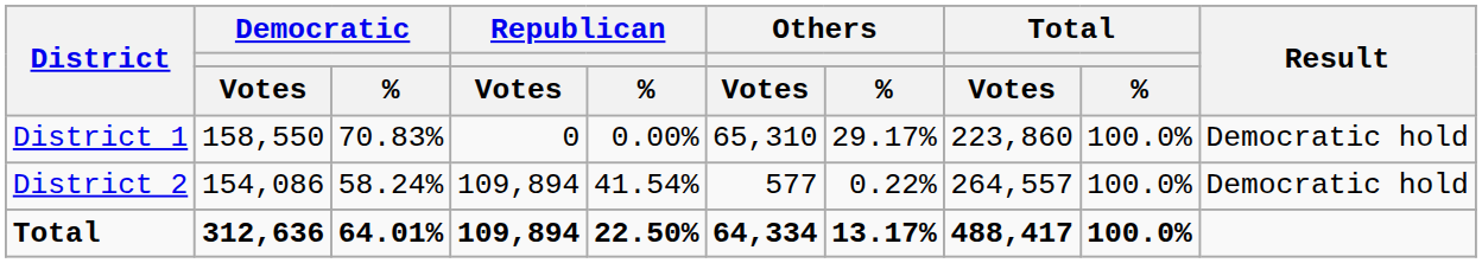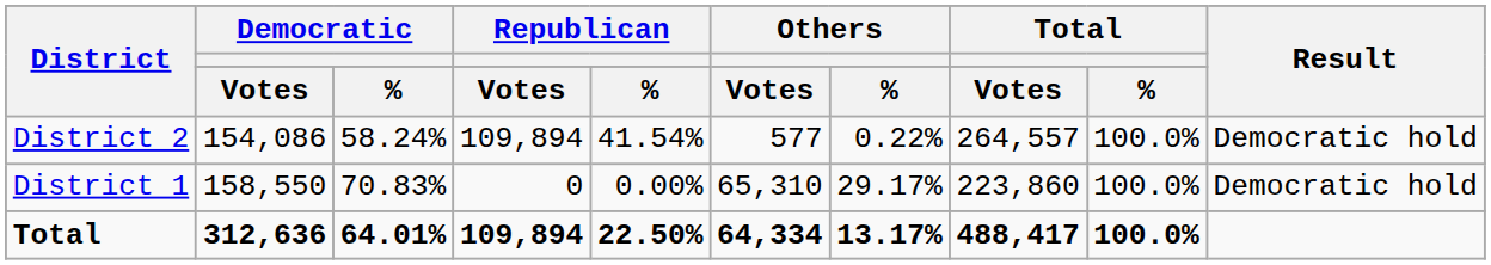rows swapped: District 1 <-> District 2
